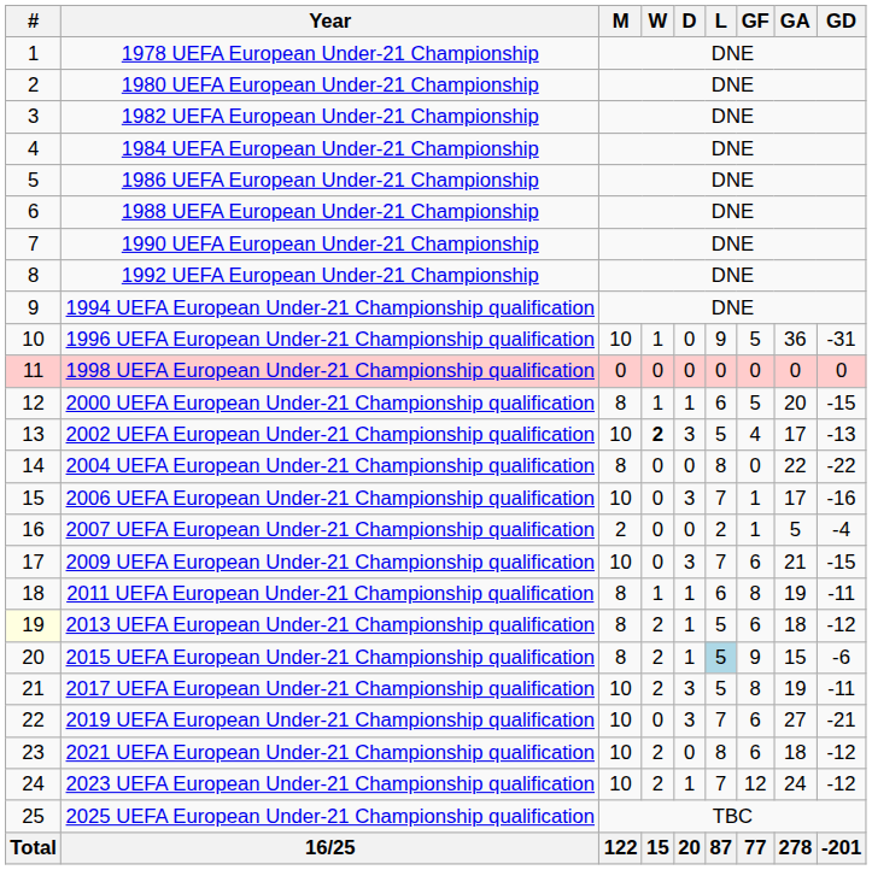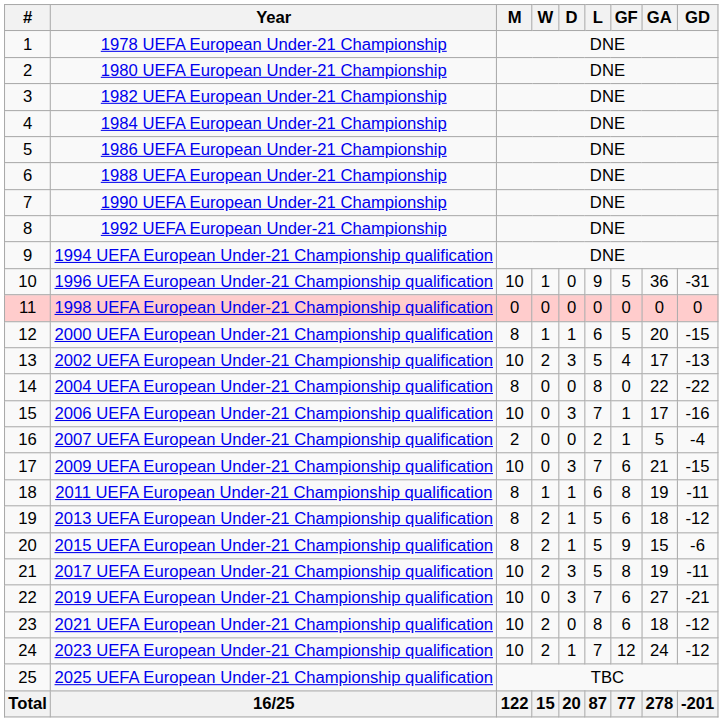2002 UEFA European Under-21 Championship qualification | W: bold -> normal
2013 UEFA European Under-21 Championship qualification | #: lightyellow background -> no background
2015 UEFA European Under-21 Championship qualification | L: lightblue background -> no background
